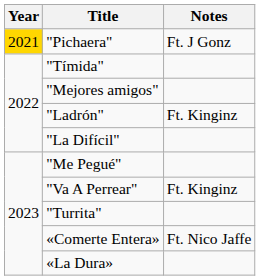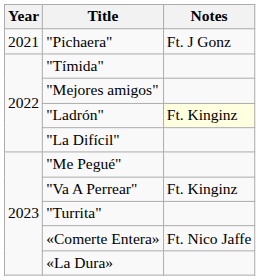"Pichaera" | Year: gold background -> no background
"Ladrón" | Notes: no background -> lightyellow background
